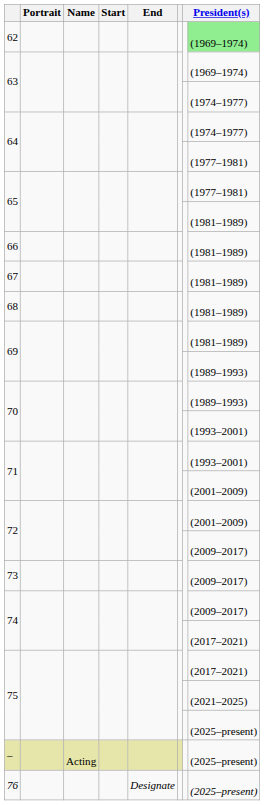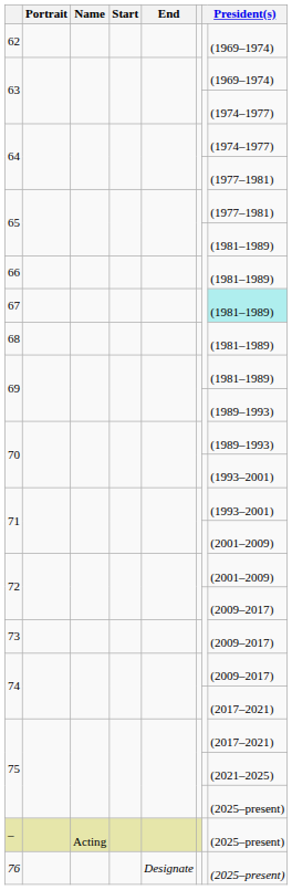62 | column 8: lightgreen background -> no background
67 | column 8: no background -> paleturquoise background
